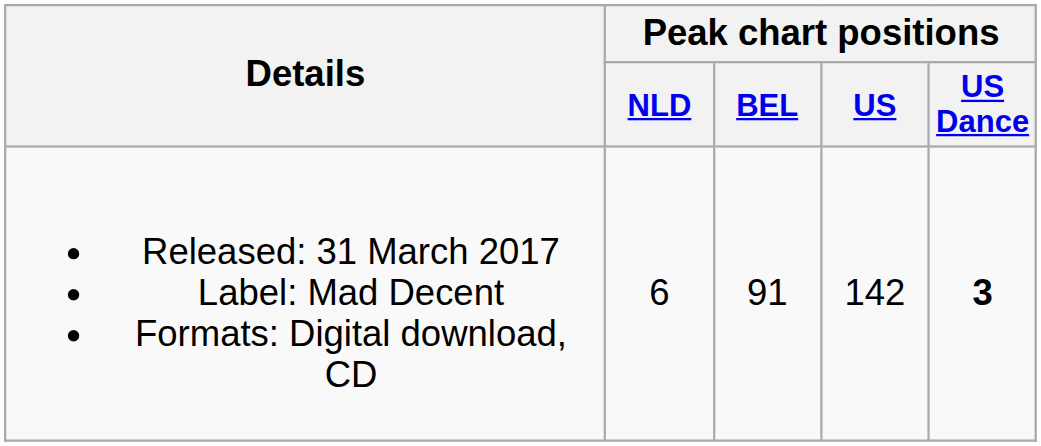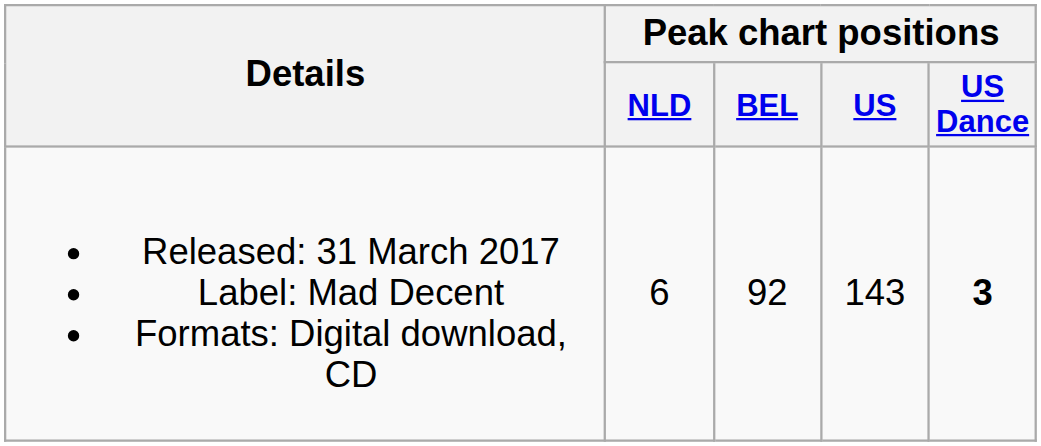row 3 | Peak chart positions / BEL: 91 -> 92
row 3 | Peak chart positions / US: 142 -> 143
